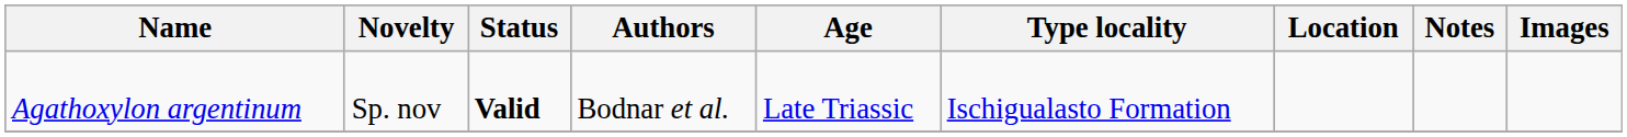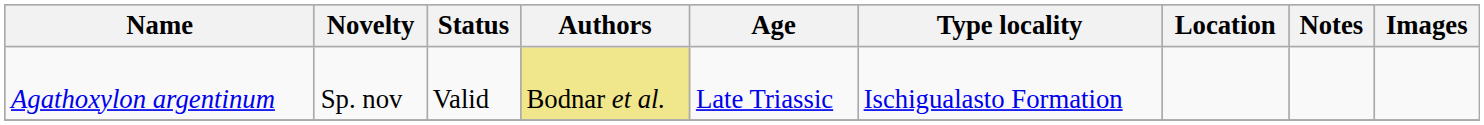Agathoxylon argentinum | Status: bold -> normal
Agathoxylon argentinum | Authors: no background -> khaki background
